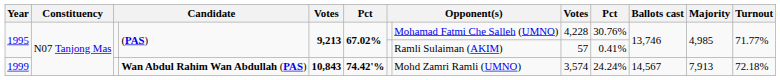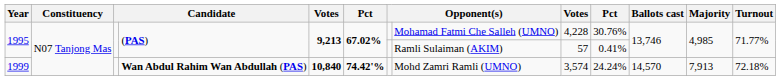1999 | column 5: 10,843 -> 10,840
1999 | Ballots cast: 14,567 -> 14,570
